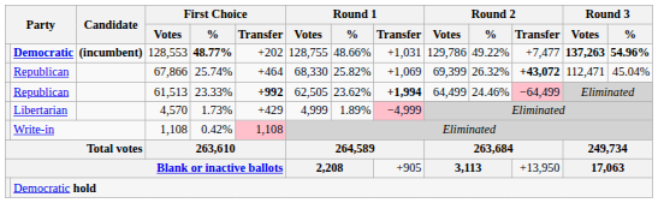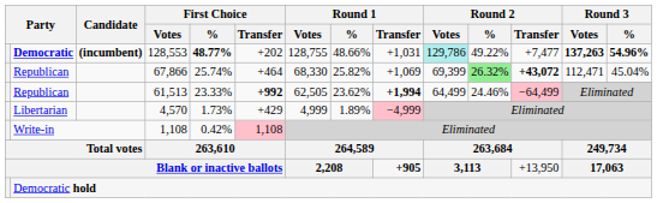128,553 | Round 2 / Votes: no background -> paleturquoise background
67,866 | Round 2 / %: no background -> lightgreen background
Blank or inactive ballots | Round 1 / Transfer: normal -> bold
